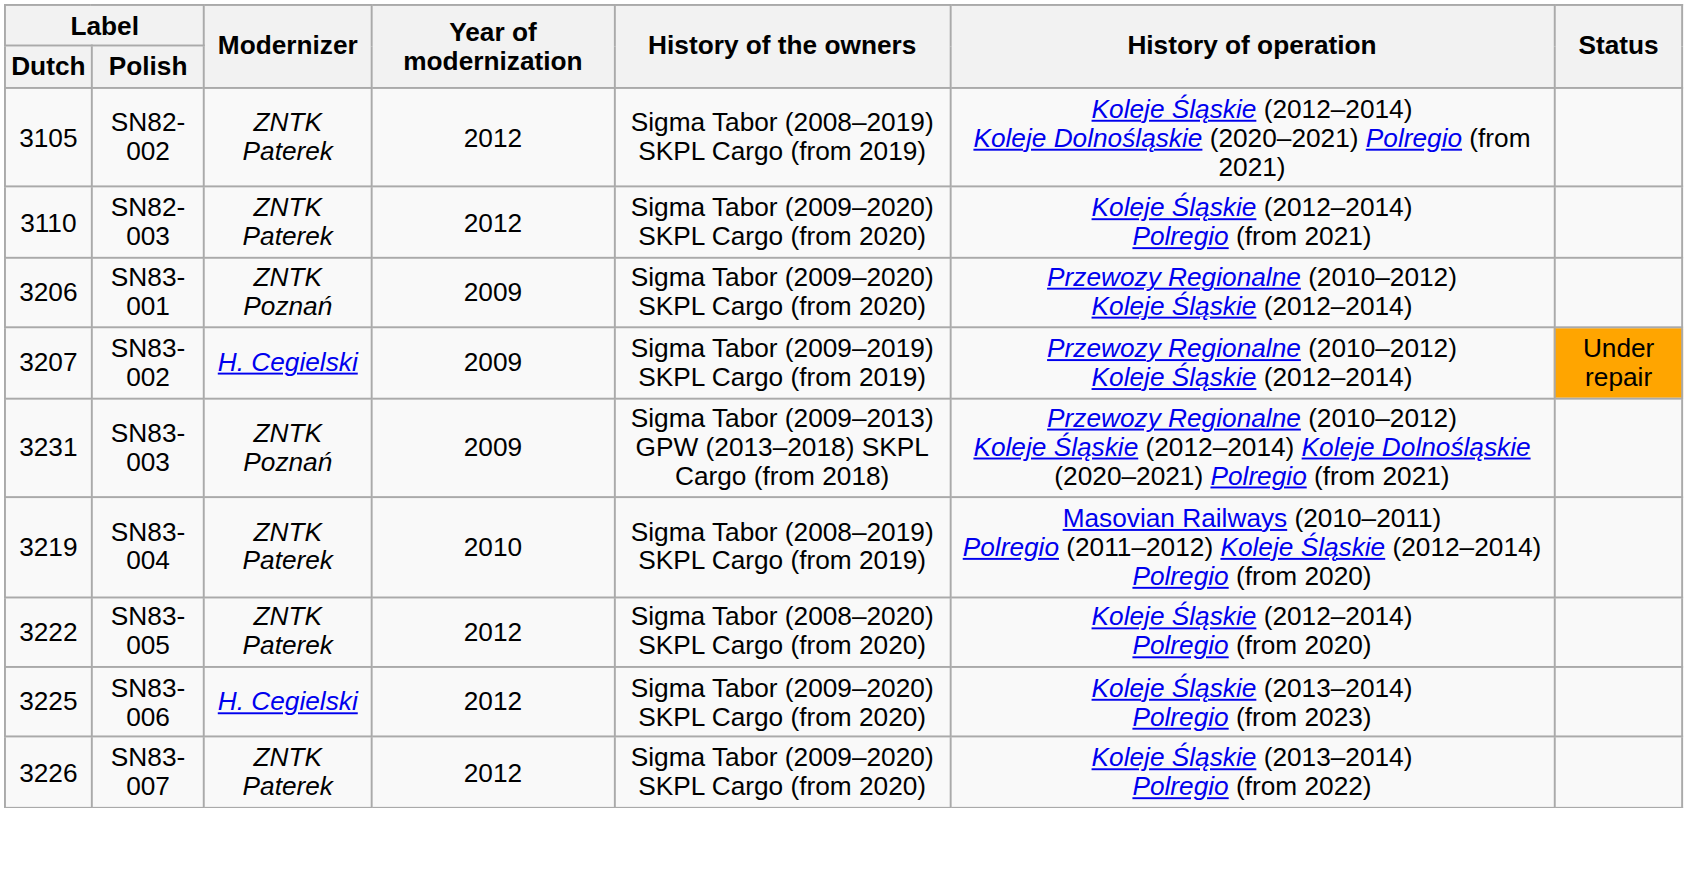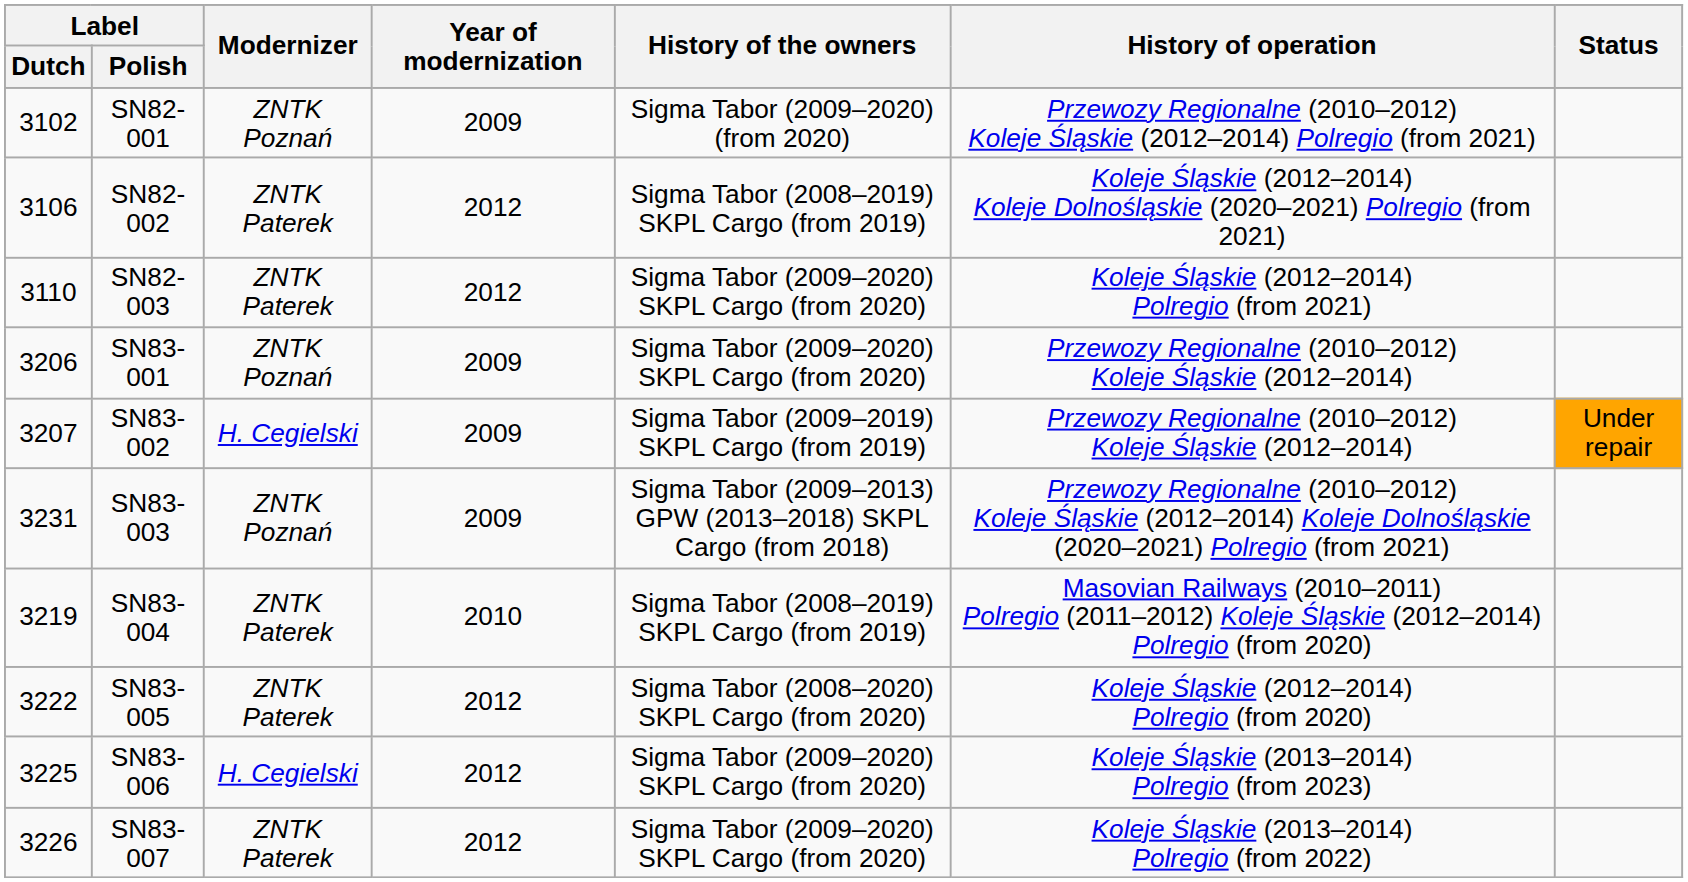+ row: 3102 | SN82-001 | ZNTK Poznań | 2009 | Sigma Tabor (2009–2020) (from 2020) | Przewozy Regionalne (2010–2012) Koleje Śląskie (2012–2014) Polregio (from 2021)
SN82-002 | Label / Dutch: 3105 -> 3106
